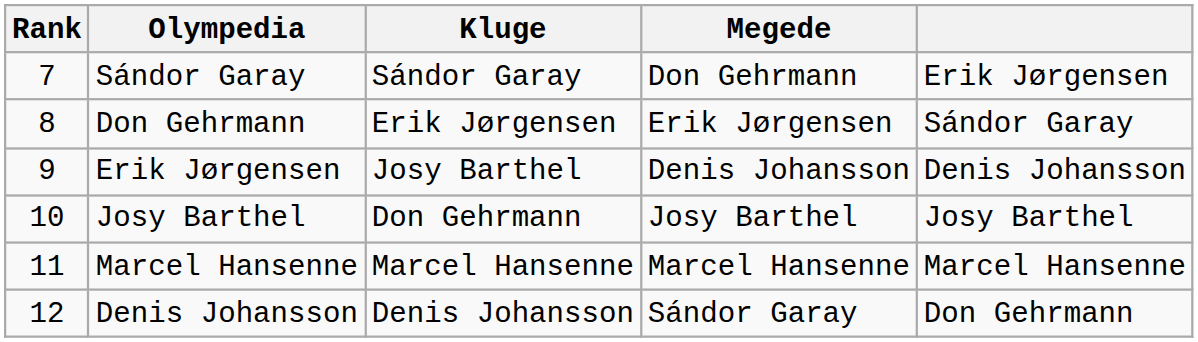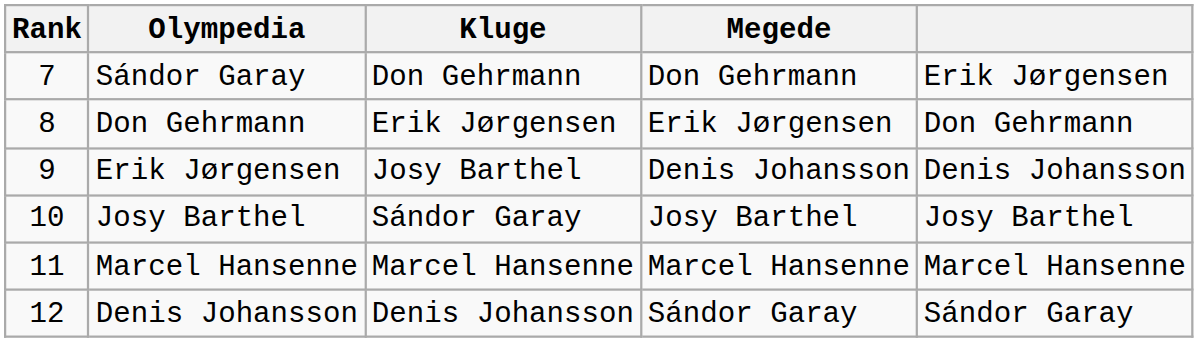row 2 | Kluge: Sándor Garay -> Don Gehrmann
row 3 | column 5: Sándor Garay -> Don Gehrmann
row 5 | Kluge: Don Gehrmann -> Sándor Garay
row 7 | column 5: Don Gehrmann -> Sándor Garay
